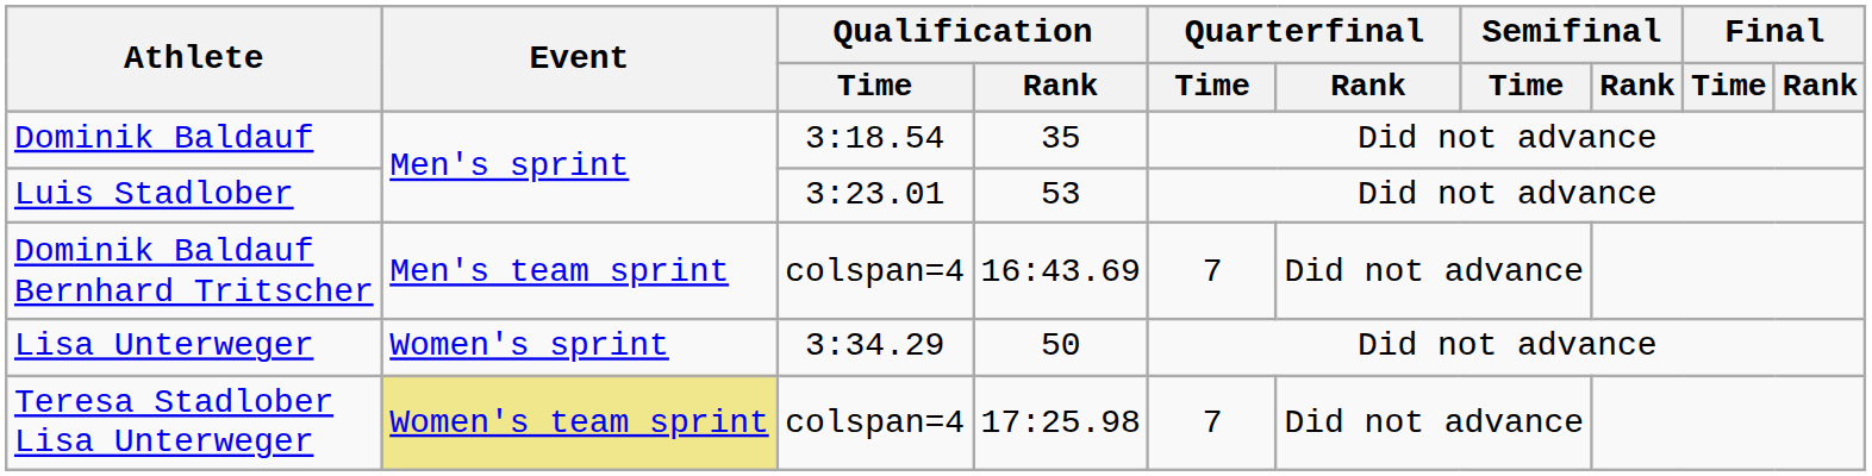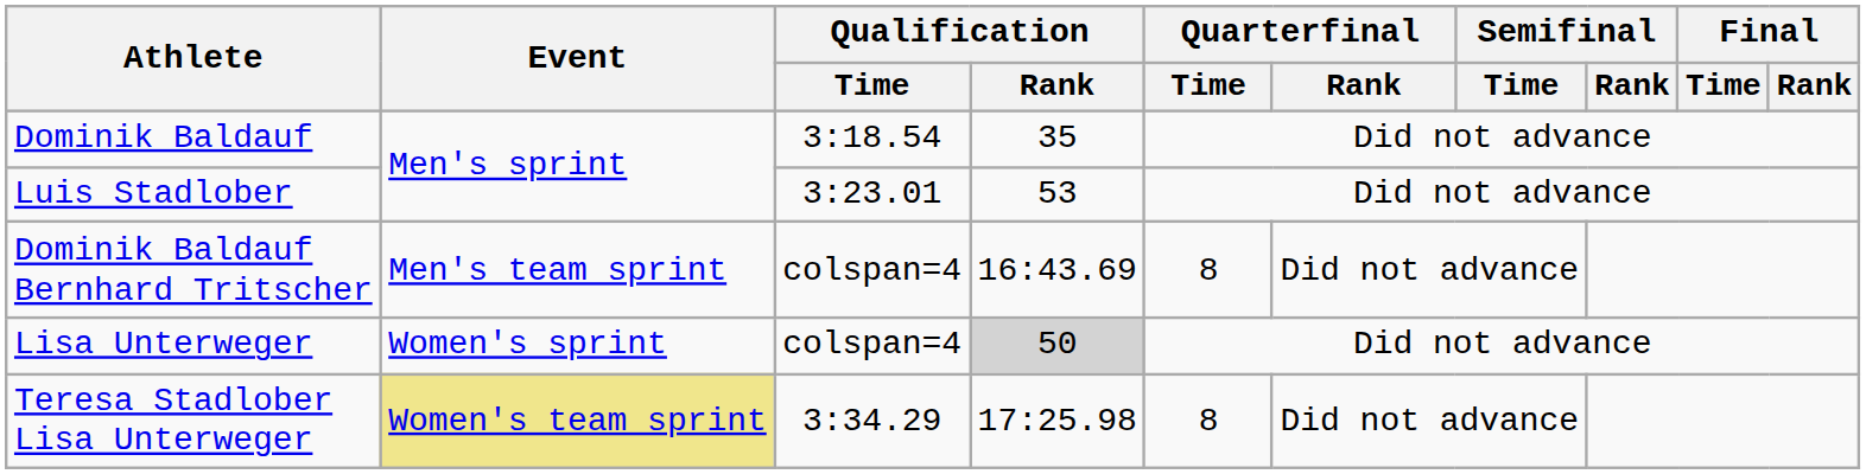Dominik Baldauf Bernhard Tritscher | Quarterfinal / Time: 7 -> 8
Lisa Unterweger | Qualification / Time: 3:34.29 -> colspan=4
Lisa Unterweger | Qualification / Rank: no background -> lightgrey background
Teresa Stadlober Lisa Unterweger | Qualification / Time: colspan=4 -> 3:34.29
Teresa Stadlober Lisa Unterweger | Quarterfinal / Time: 7 -> 8
